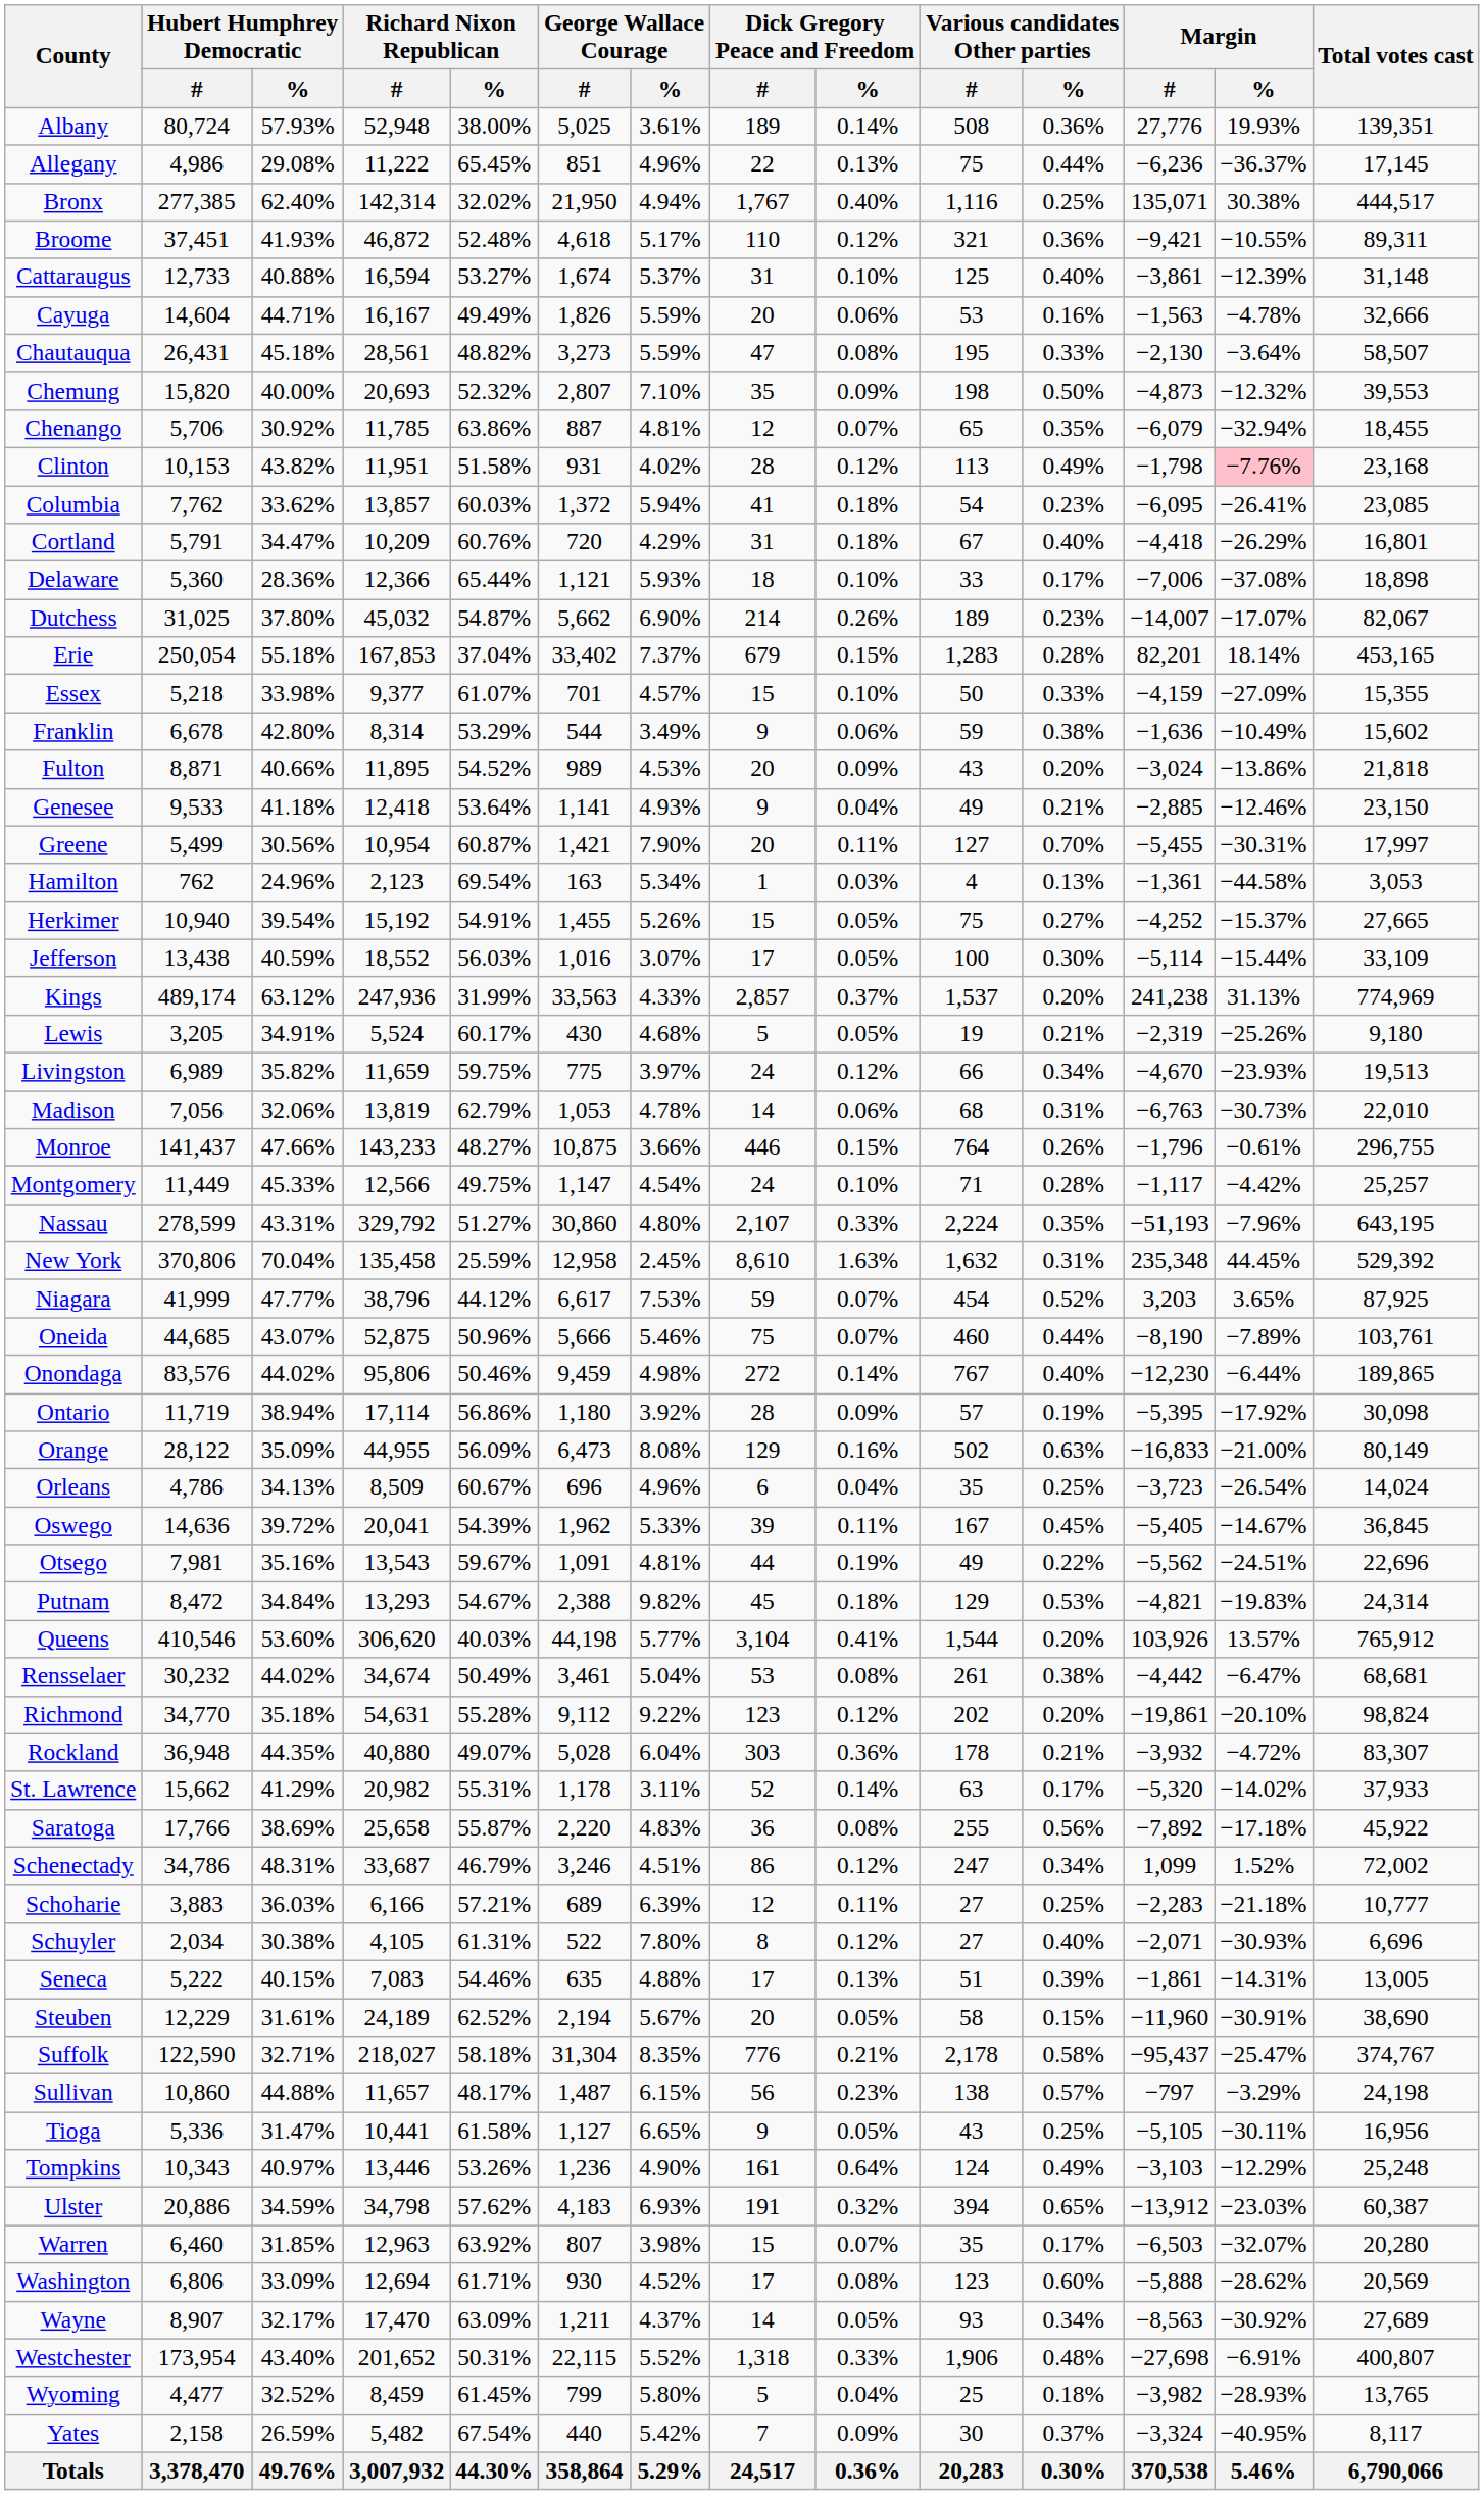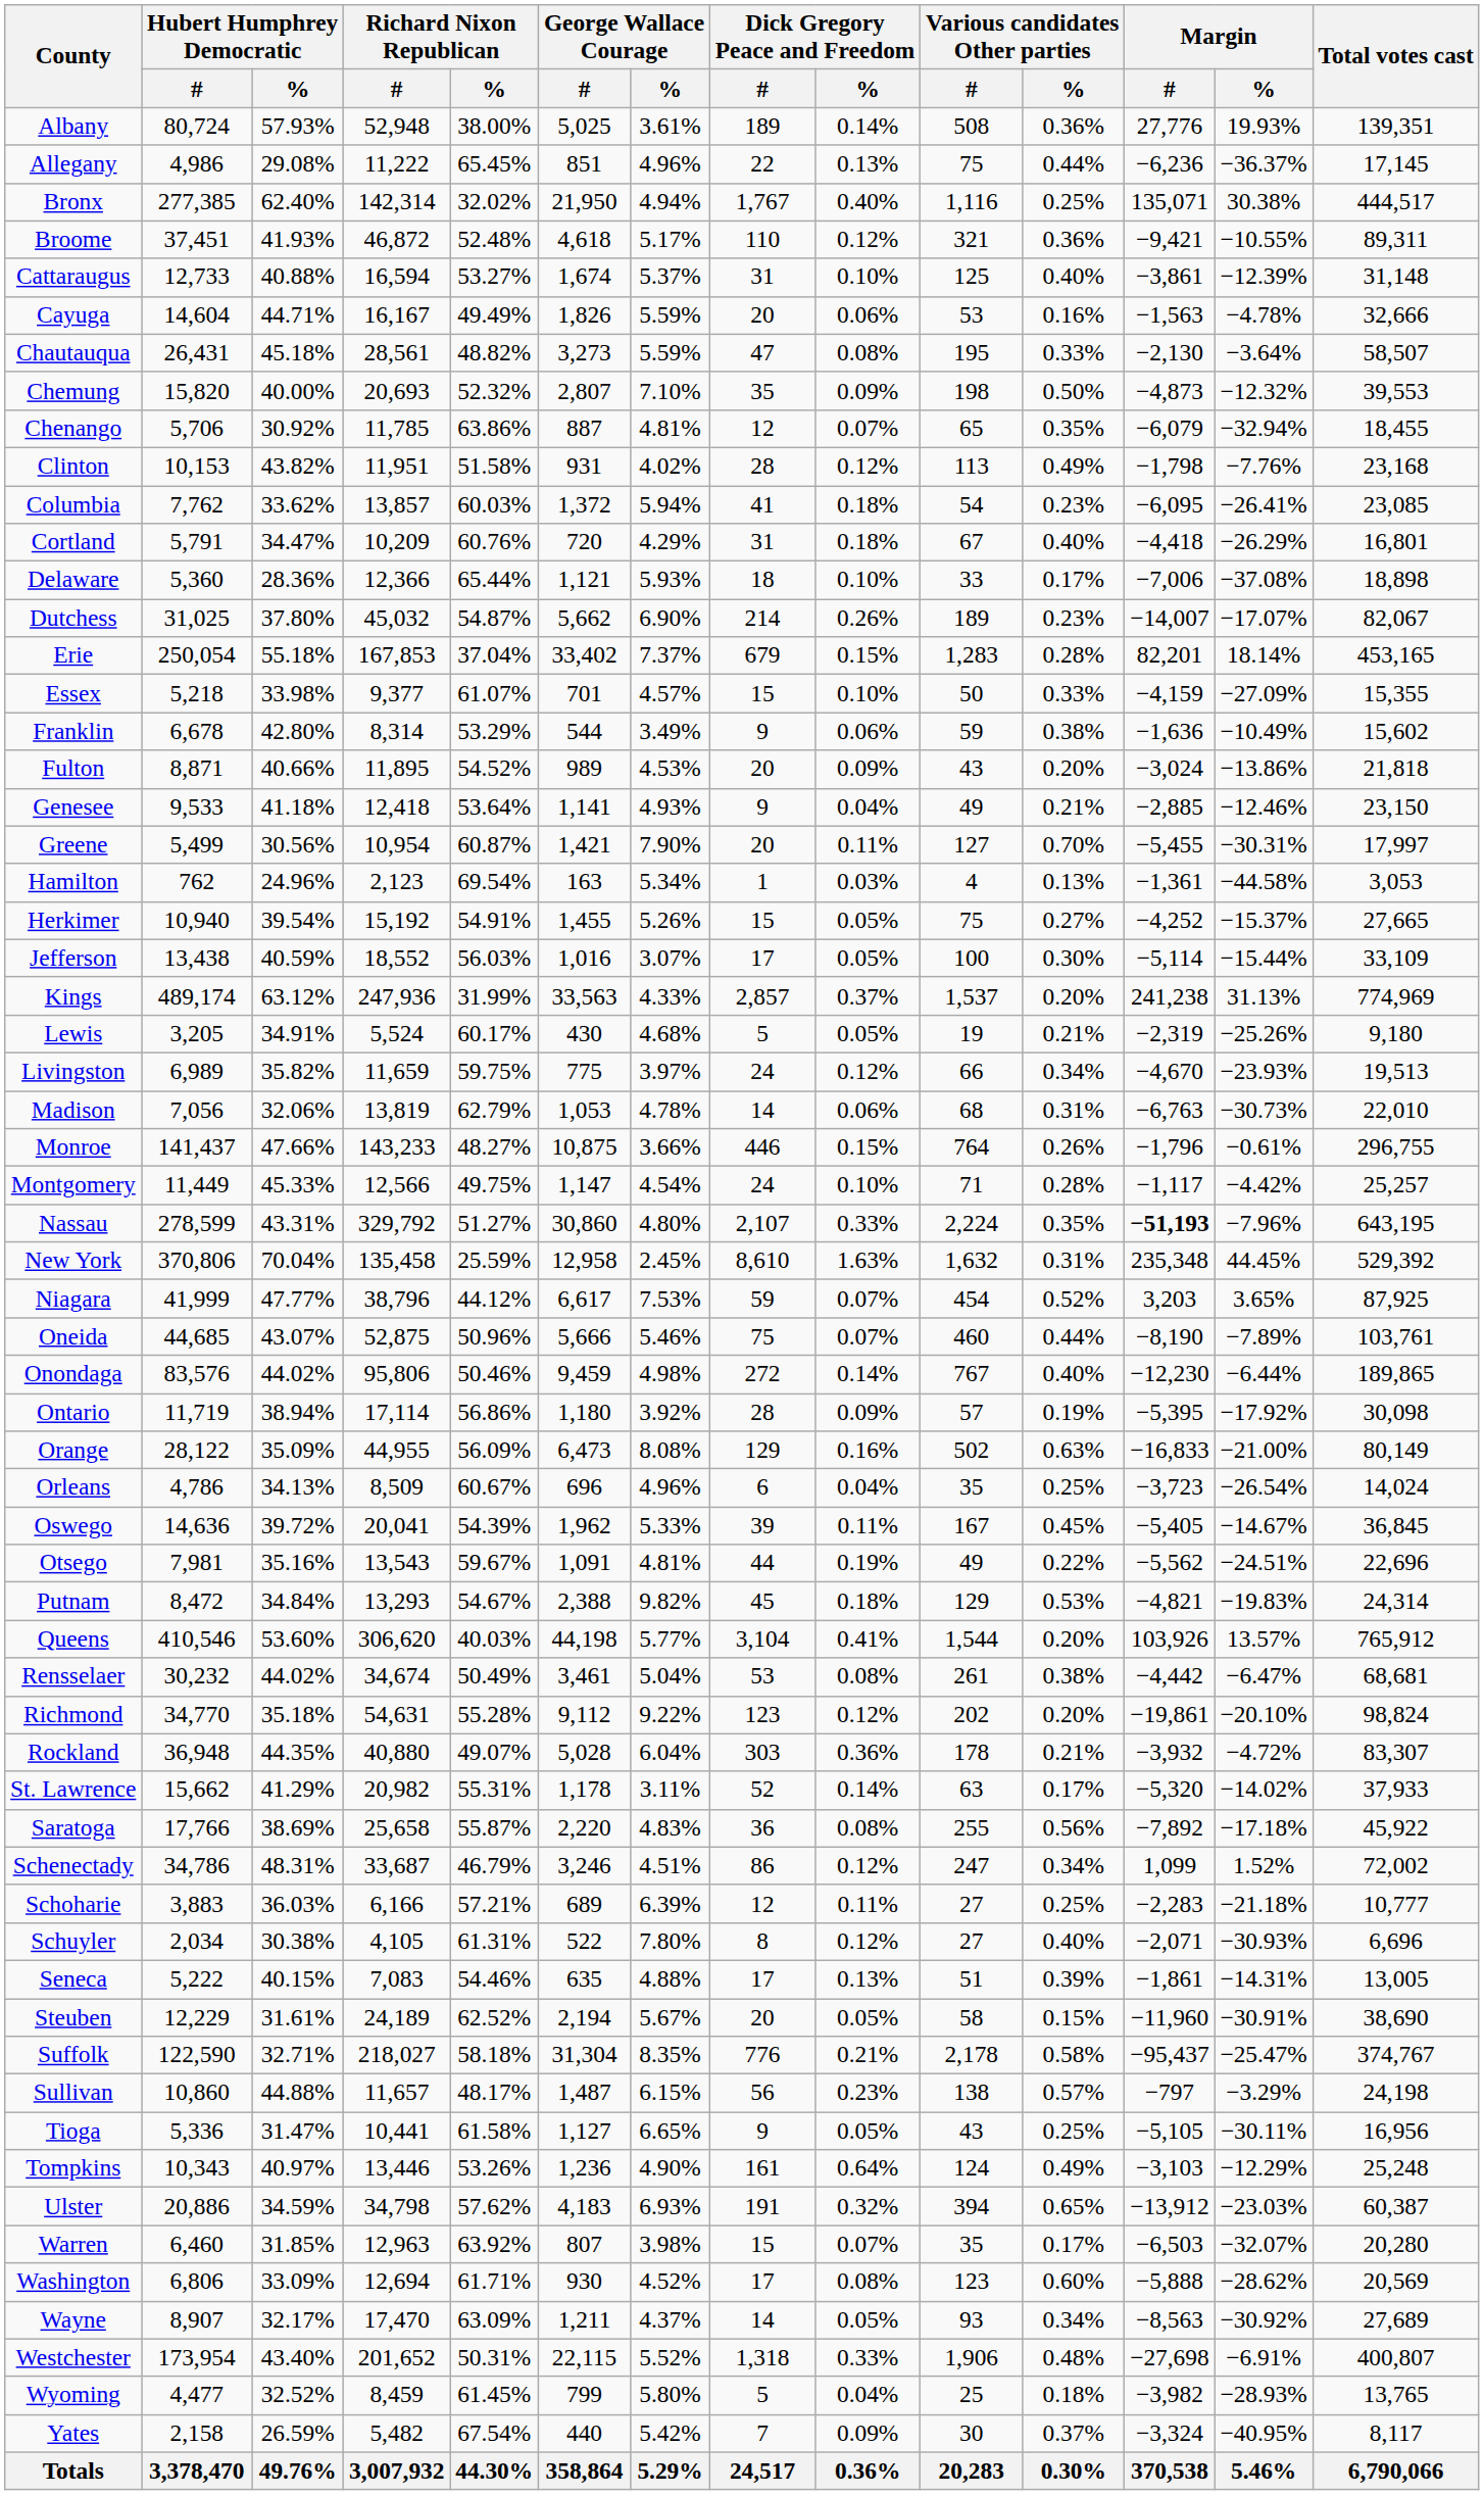Clinton | Margin / %: pink background -> no background
Nassau | Margin / #: normal -> bold
